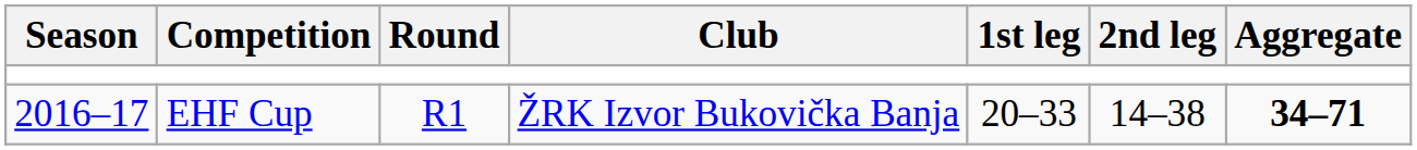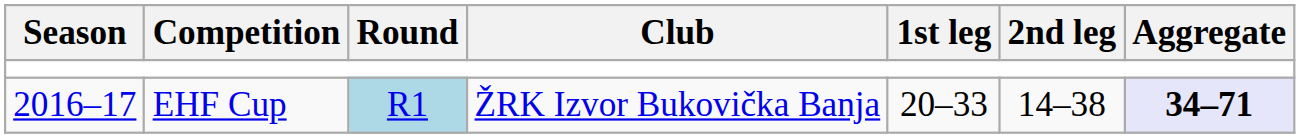EHF Cup | Round: no background -> lightblue background
EHF Cup | Aggregate: no background -> lavender background
